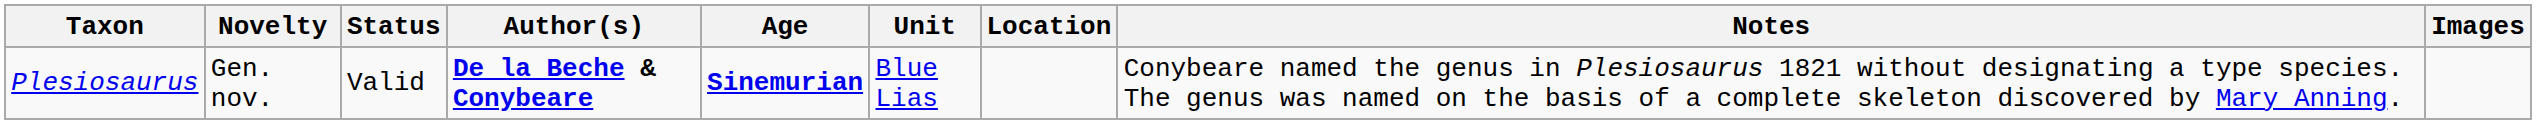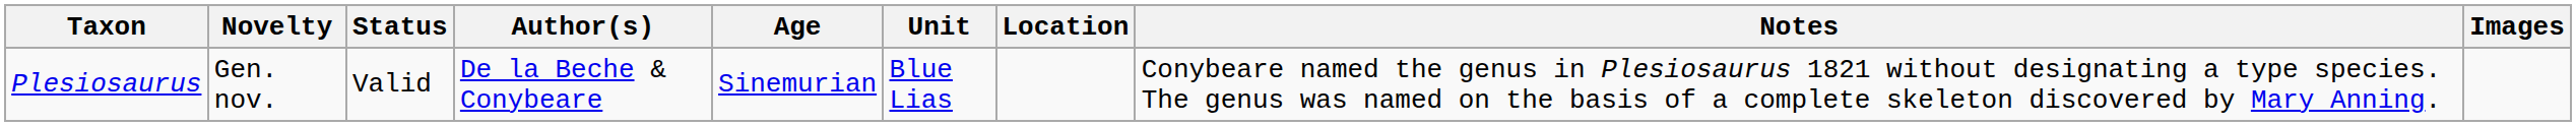Plesiosaurus | Author(s): bold -> normal
Plesiosaurus | Age: bold -> normal
